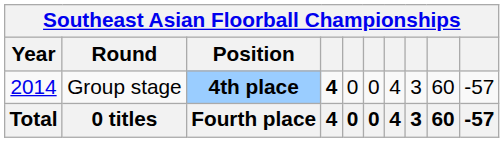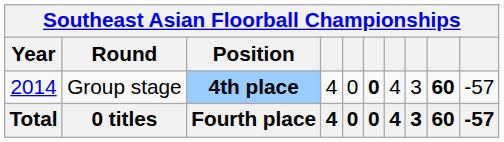Group stage | column 4: bold -> normal
Group stage | column 6: normal -> bold
Group stage | column 9: normal -> bold
